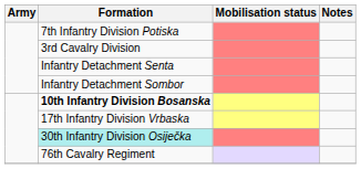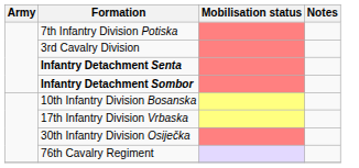Infantry Detachment Senta | Formation: normal -> bold
Infantry Detachment Sombor | Formation: normal -> bold
10th Infantry Division Bosanska | Formation: bold -> normal
30th Infantry Division Osiječka | Formation: paleturquoise background -> no background
